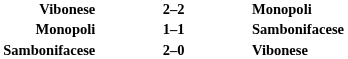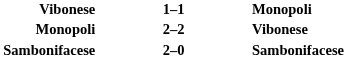row 1 | column 2: 2–2 -> 1–1
row 2 | column 2: 1–1 -> 2–2
row 2 | column 3: Sambonifacese -> Vibonese
row 3 | column 3: Vibonese -> Sambonifacese
